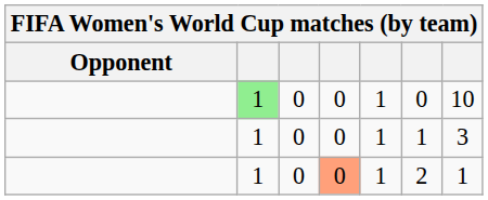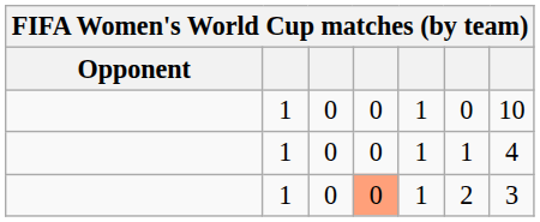row 3 | column 2: lightgreen background -> no background
row 4 | column 7: 3 -> 4
row 5 | column 7: 1 -> 3
